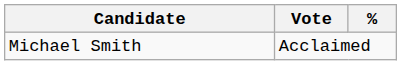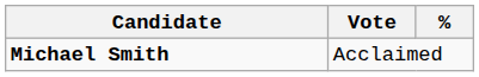Michael Smith | Candidate: normal -> bold
